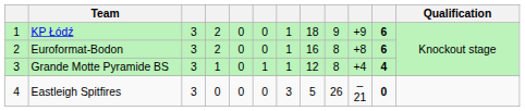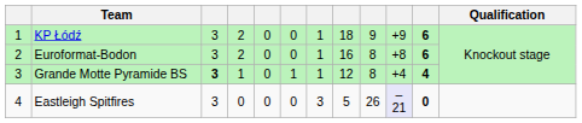Grande Motte Pyramide BS | column 3: normal -> bold
Eastleigh Spitfires | column 10: no background -> lavender background
